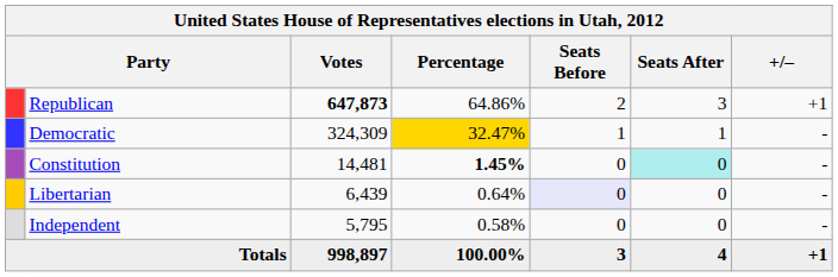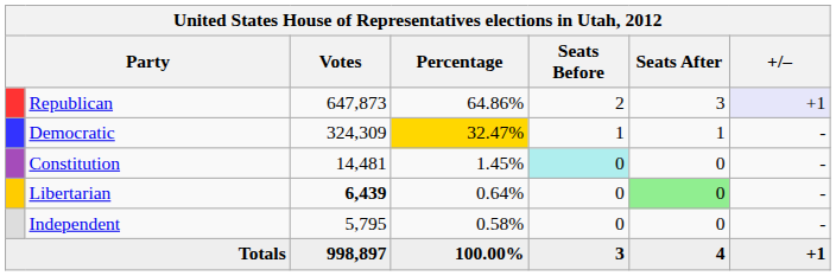Republican | Votes: bold -> normal
Republican | +/–: no background -> lavender background
Constitution | Percentage: bold -> normal
Constitution | Seats Before: no background -> paleturquoise background
Constitution | Seats After: paleturquoise background -> no background
Libertarian | Votes: normal -> bold
Libertarian | Seats Before: lavender background -> no background
Libertarian | Seats After: no background -> lightgreen background
